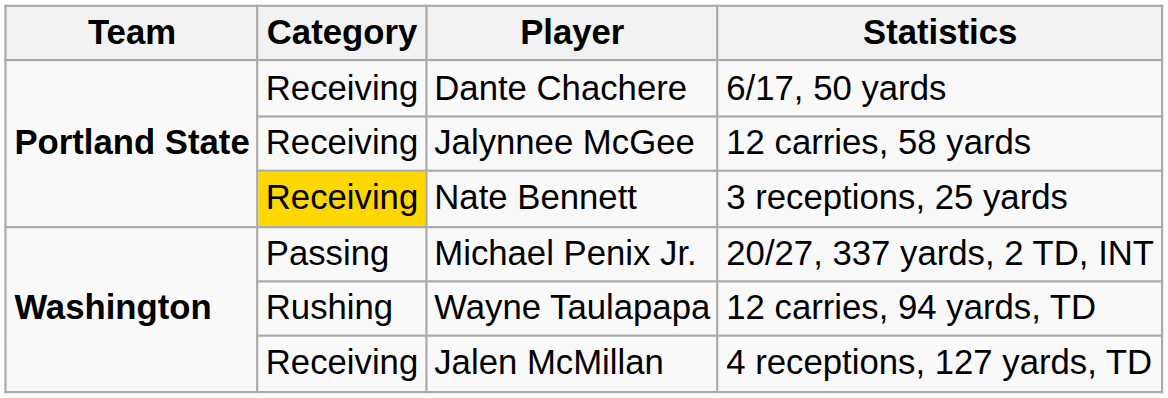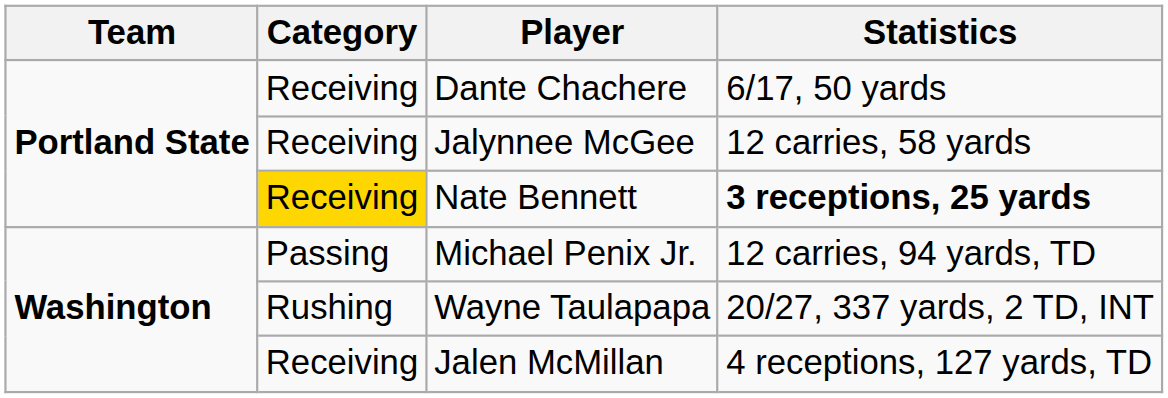Nate Bennett | Statistics: normal -> bold
Michael Penix Jr. | Statistics: 20/27, 337 yards, 2 TD, INT -> 12 carries, 94 yards, TD
Wayne Taulapapa | Statistics: 12 carries, 94 yards, TD -> 20/27, 337 yards, 2 TD, INT
